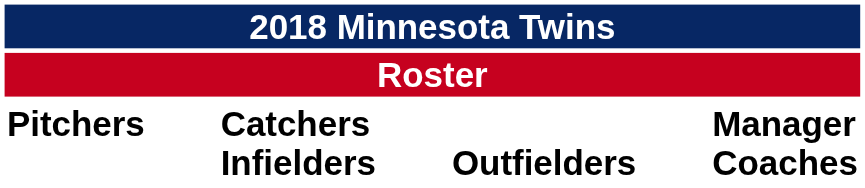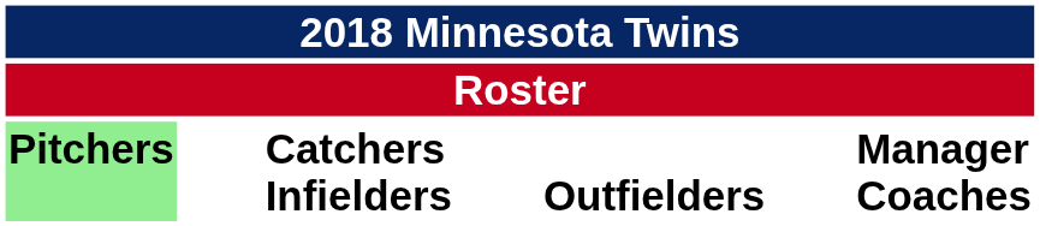Pitchers | column 1: no background -> lightgreen background
